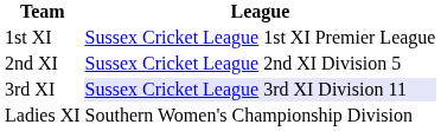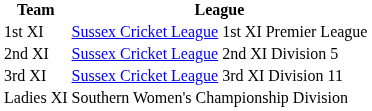3rd XI | League: lavender background -> no background
